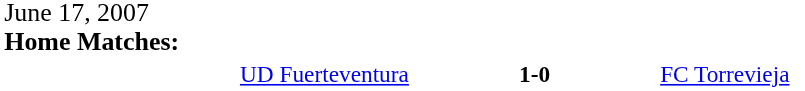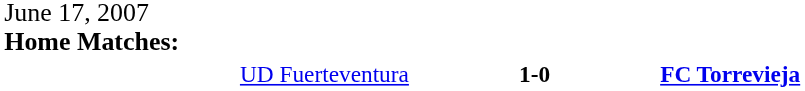UD Fuerteventura | column 3: normal -> bold
